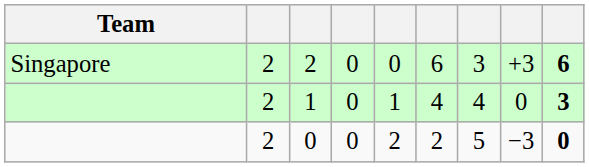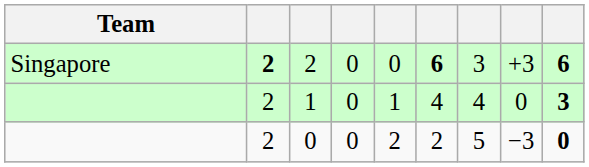row 2 | column 2: normal -> bold
row 2 | column 6: normal -> bold
